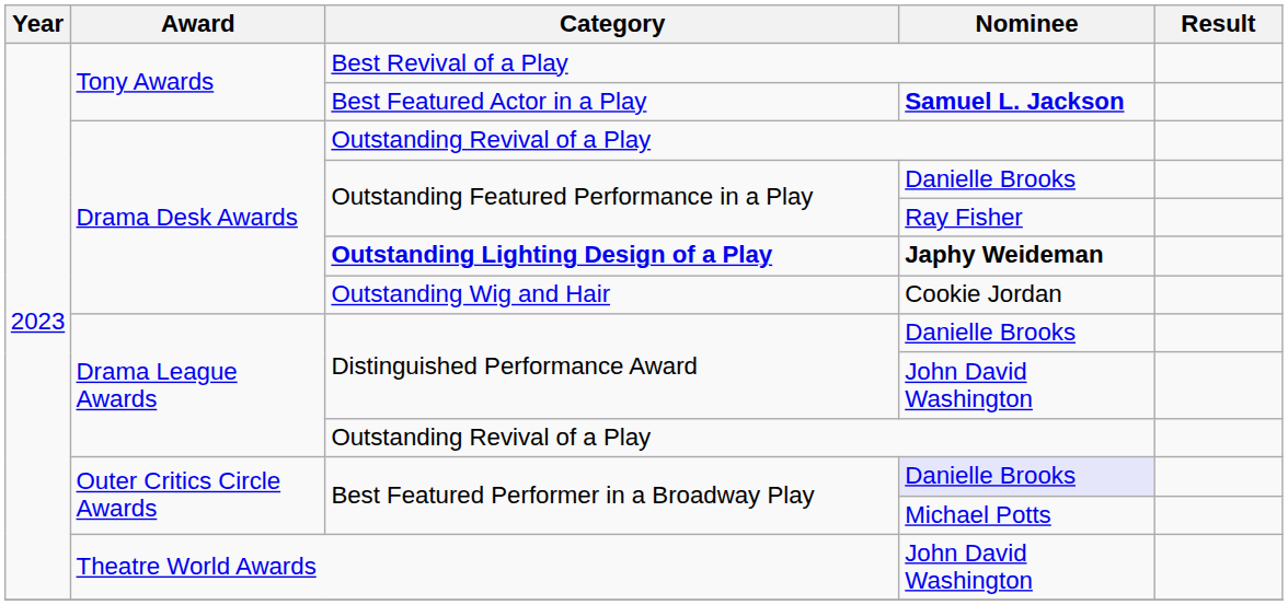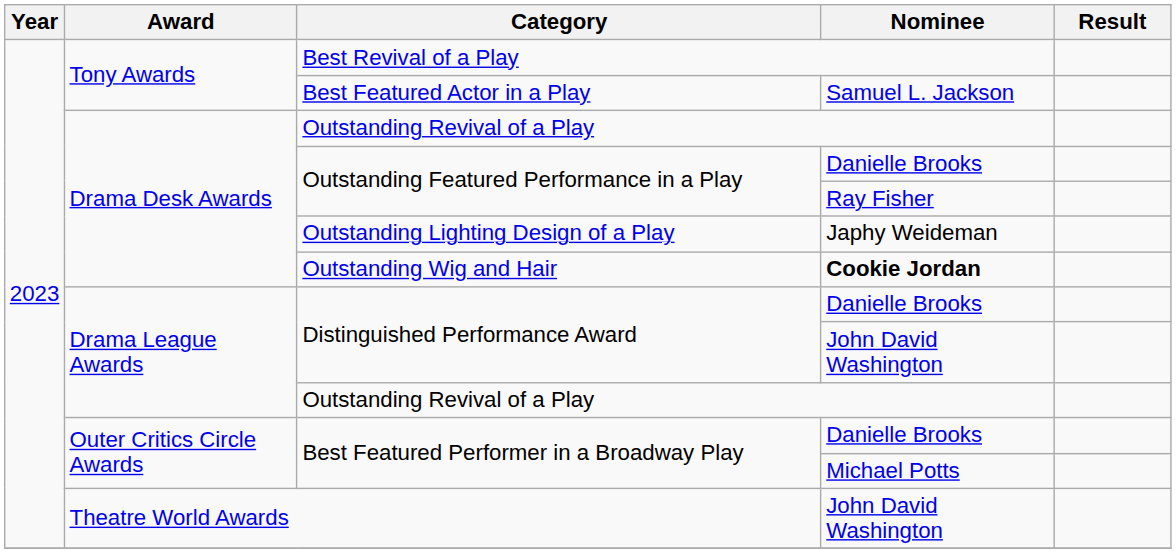Best Featured Actor in a Play | Nominee: bold -> normal
Outstanding Lighting Design of a Play | Category: bold -> normal
Outstanding Lighting Design of a Play | Nominee: bold -> normal
Outstanding Wig and Hair | Nominee: normal -> bold
Best Featured Performer in a Broadway Play / Danielle Brooks | Nominee: lavender background -> no background
